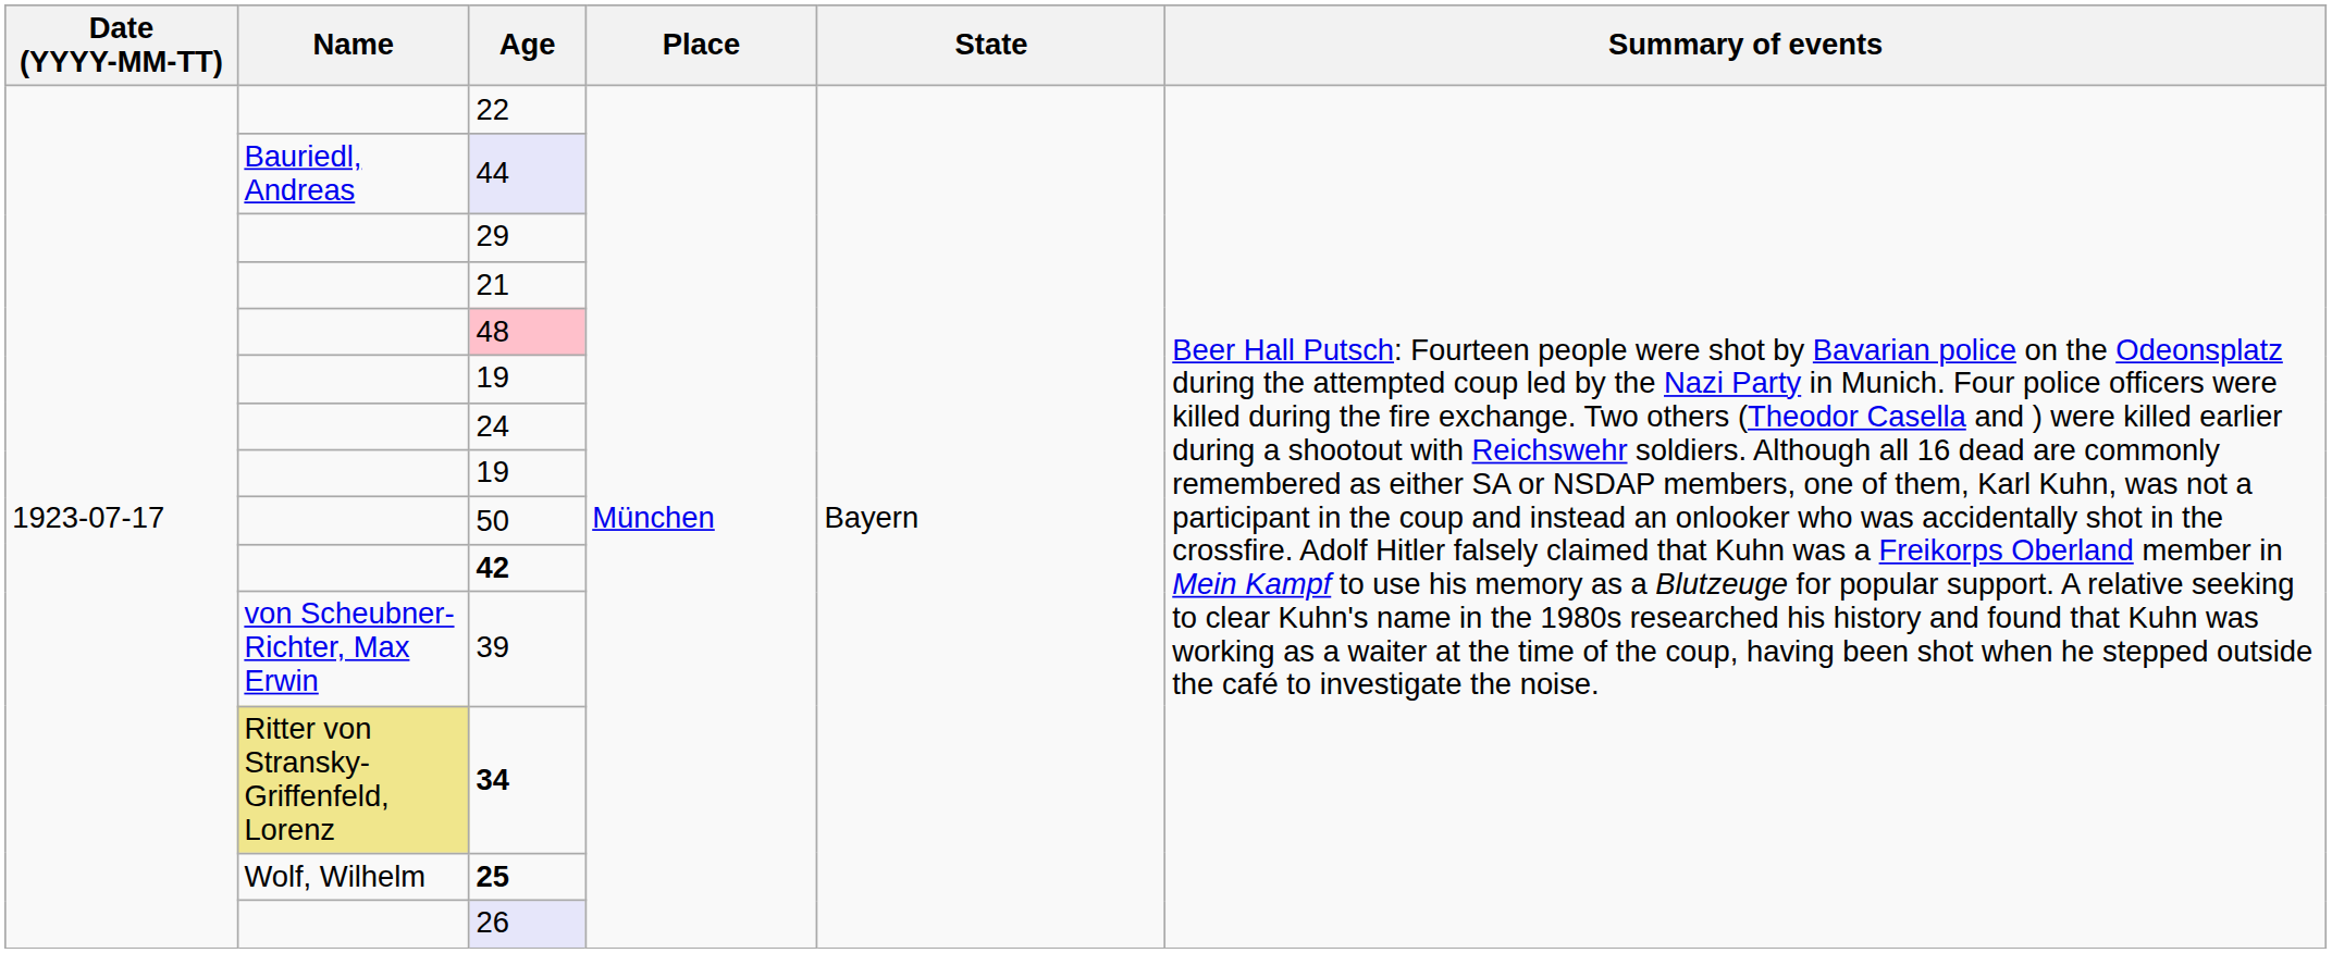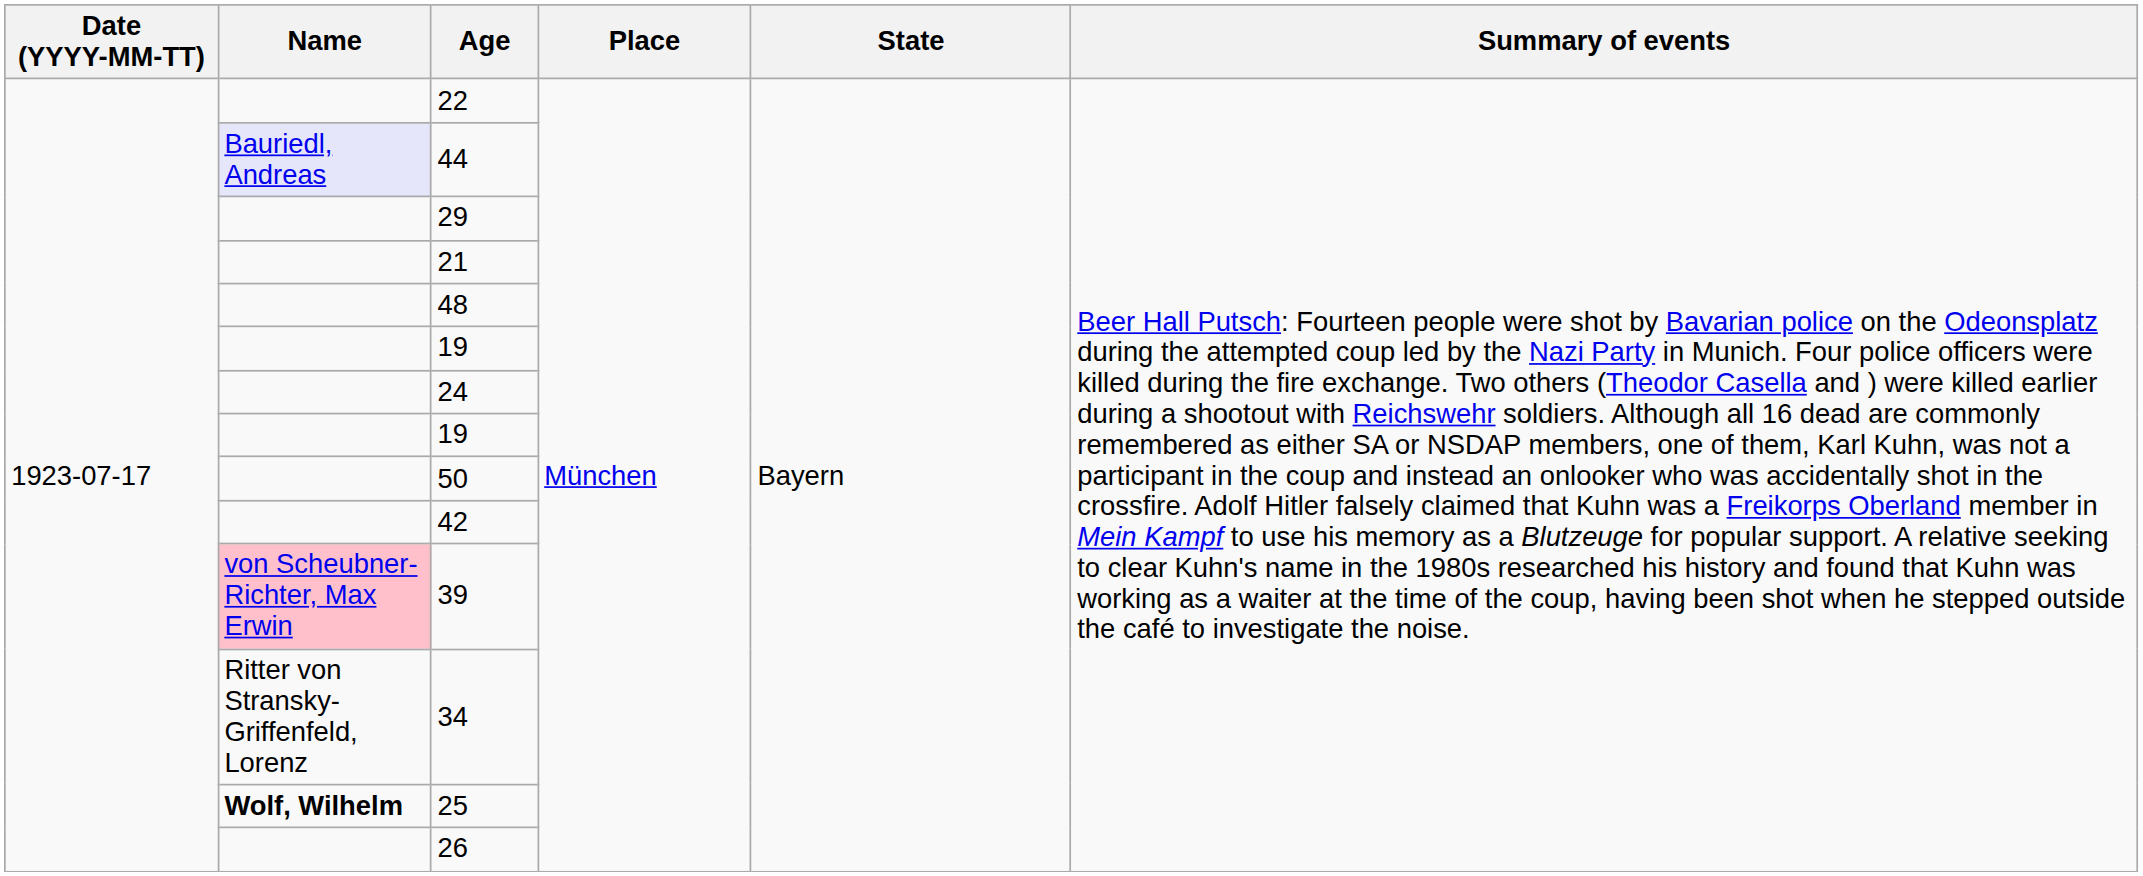44 | Name: no background -> lavender background
44 | Age: lavender background -> no background
48 | Age: pink background -> no background
42 | Age: bold -> normal
39 | Name: no background -> pink background
34 | Name: khaki background -> no background
34 | Age: bold -> normal
25 | Name: normal -> bold
25 | Age: bold -> normal
26 | Age: lavender background -> no background
